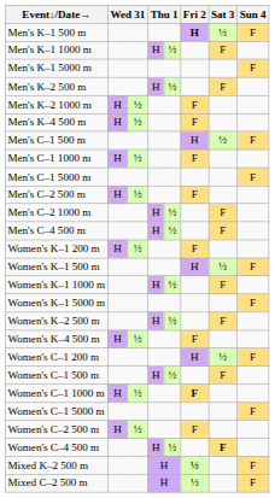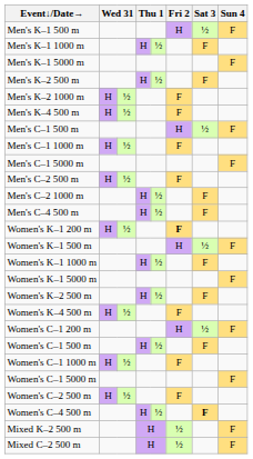Men's K–1 500 m | Fri 2: bold -> normal
Women's K–1 200 m | Fri 2: normal -> bold
Women's C–1 1000 m | Fri 2: bold -> normal
Mixed K–2 500 m | Fri 2: bold -> normal
